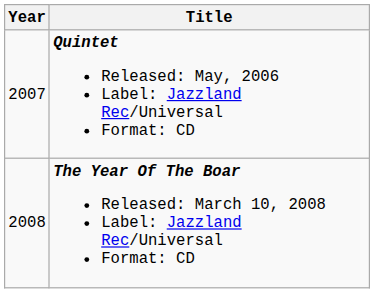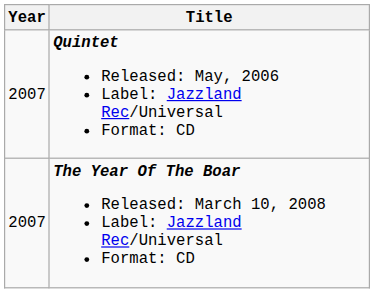row 3 | Year: 2008 -> 2007
